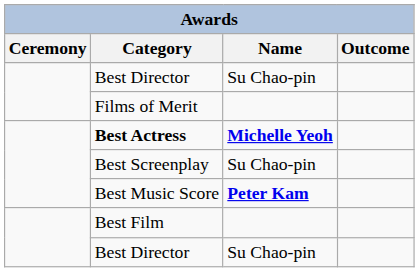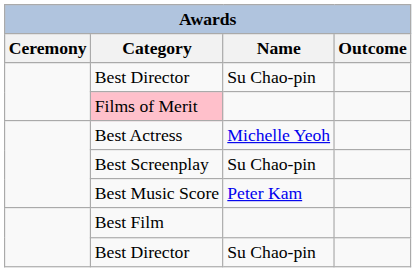Films of Merit | Category: no background -> pink background
Best Actress | Category: bold -> normal
Best Actress | Name: bold -> normal
Best Music Score | Name: bold -> normal
